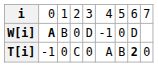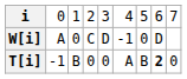W[i] | column 2: bold -> normal
W[i] | column 3: B -> 0
W[i] | column 4: 0 -> C
T[i] | column 3: 0 -> B
T[i] | column 4: C -> 0
